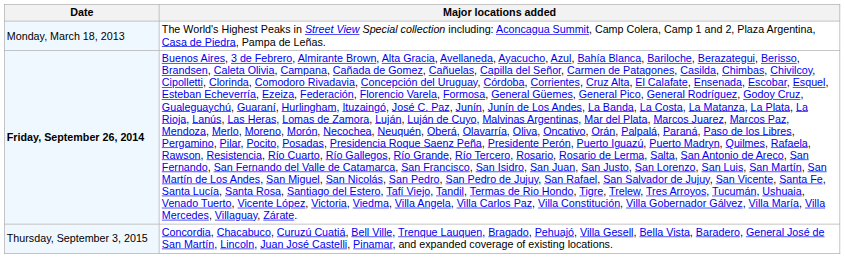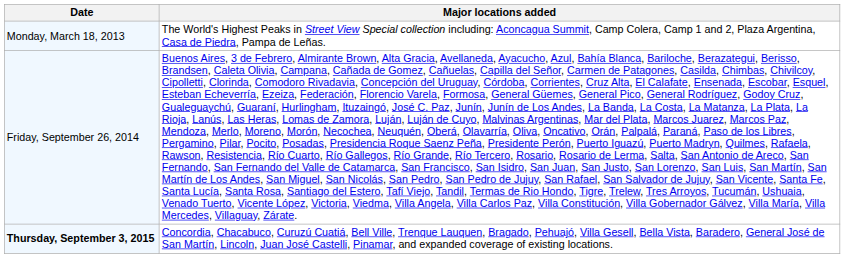Friday, September 26, 2014 | Date: bold -> normal
Thursday, September 3, 2015 | Date: normal -> bold
